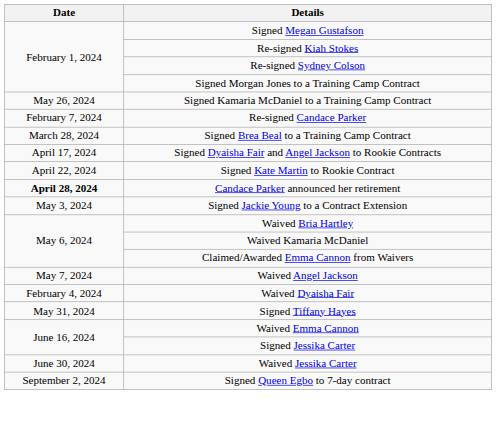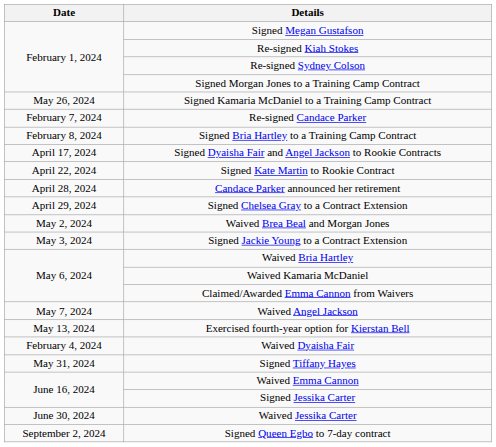+ row: February 8, 2024 | Signed Bria Hartley to a Training Camp Contract
- row: March 28, 2024 | Signed Brea Beal to a Training Camp Contract
Candace Parker announced her retirement | Date: bold -> normal
+ row: April 29, 2024 | Signed Chelsea Gray to a Contract Extension
+ row: May 2, 2024 | Waived Brea Beal and Morgan Jones
+ row: May 13, 2024 | Exercised fourth-year option for Kierstan Bell
